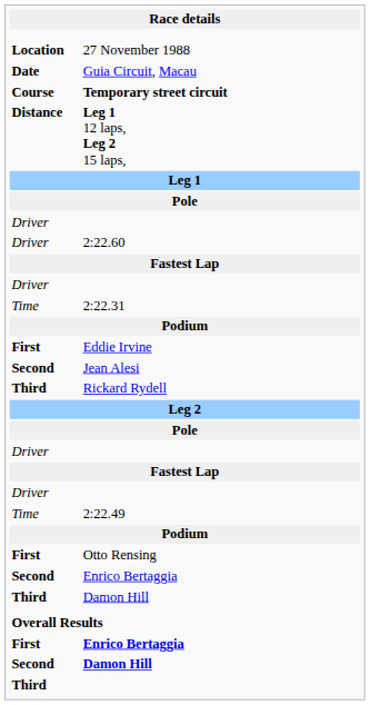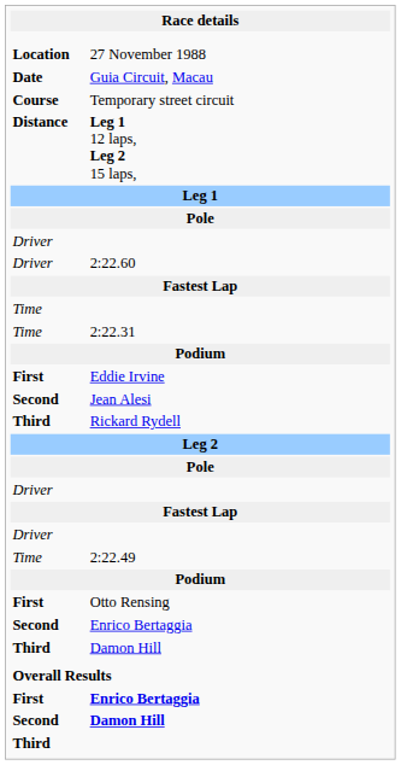row 4 | column 2: bold -> normal
row 11 | column 1: Driver -> Time
